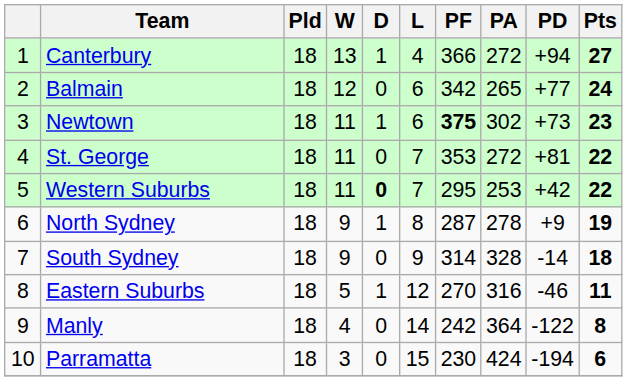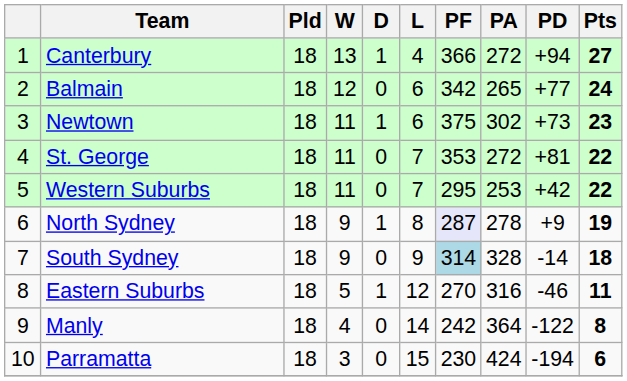Newtown | PF: bold -> normal
Western Suburbs | D: bold -> normal
North Sydney | PF: no background -> lavender background
South Sydney | PF: no background -> lightblue background
